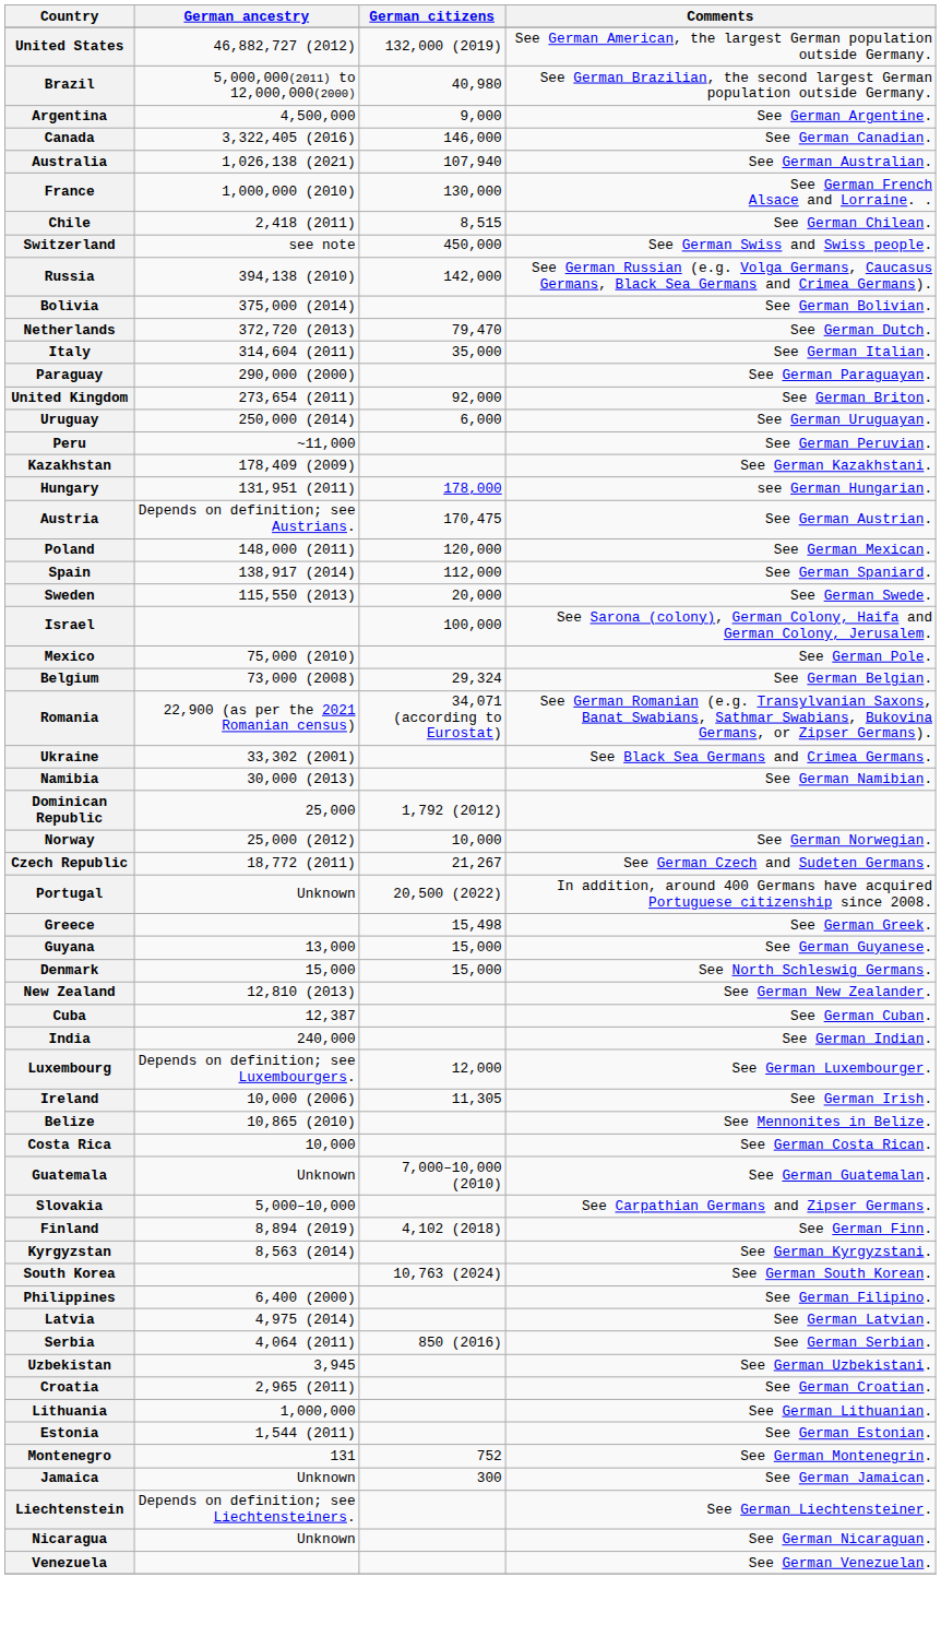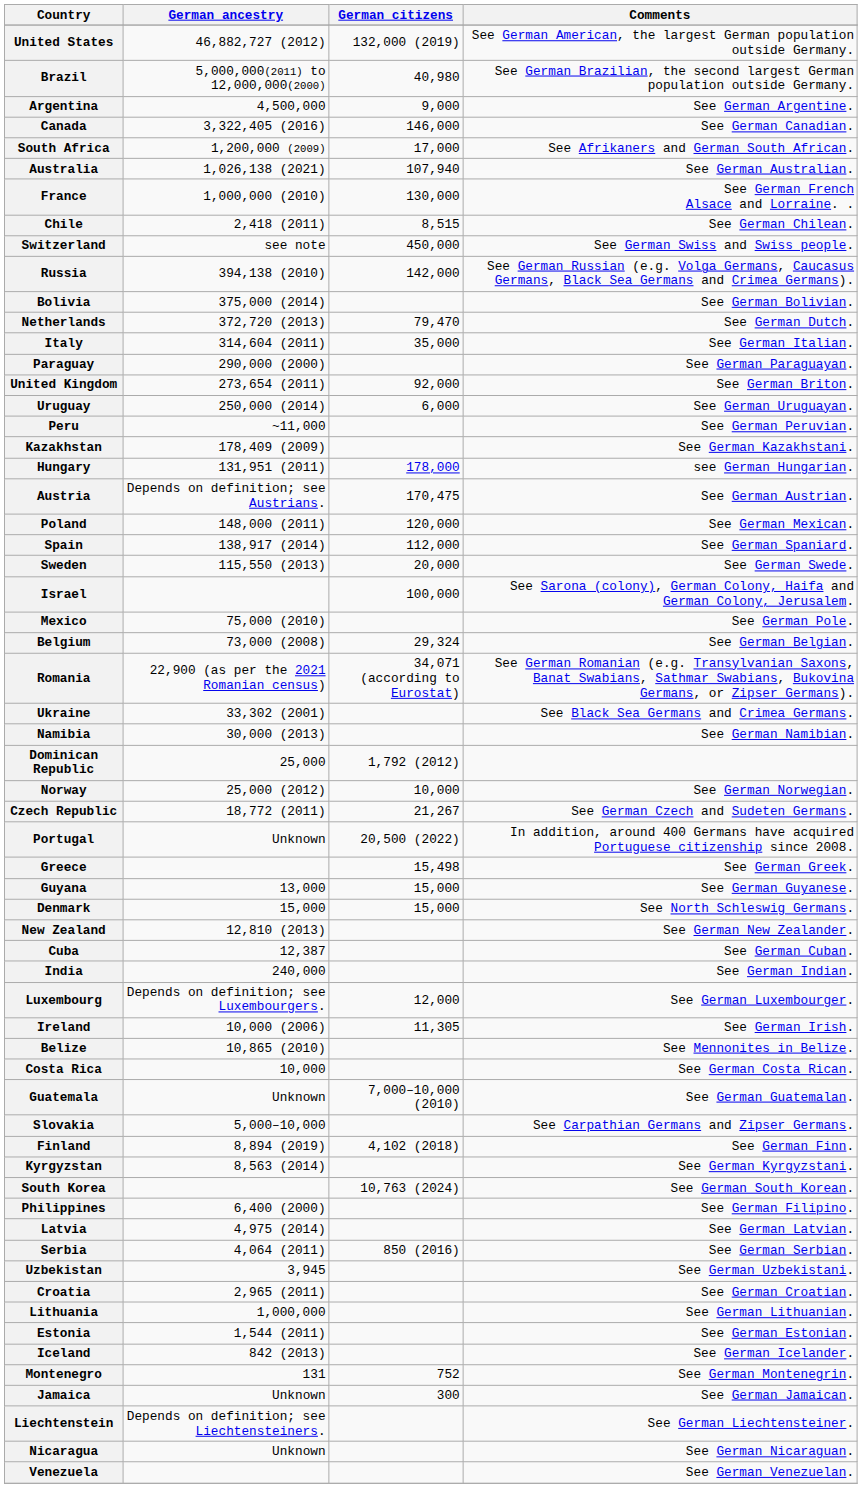+ row: South Africa | 1,200,000 (2009) | 17,000 | See Afrikaners and German South African.
+ row: Iceland | 842 (2013) | See German Icelander.
